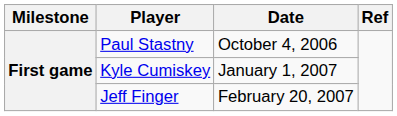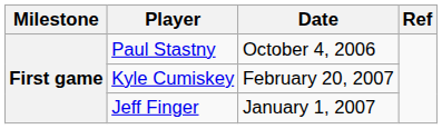Kyle Cumiskey | Date: January 1, 2007 -> February 20, 2007
Jeff Finger | Date: February 20, 2007 -> January 1, 2007
